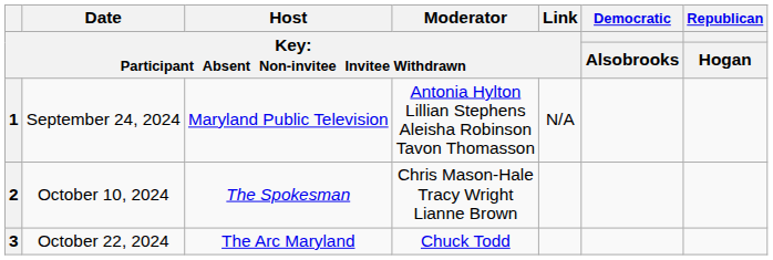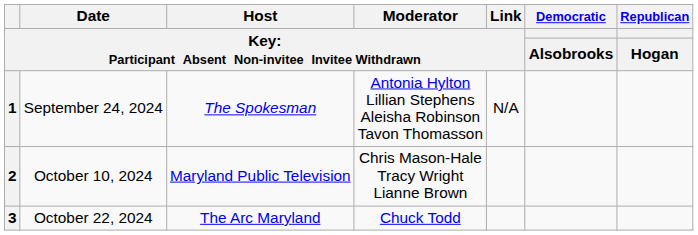1 | column 3: Maryland Public Television -> The Spokesman
2 | column 3: The Spokesman -> Maryland Public Television
